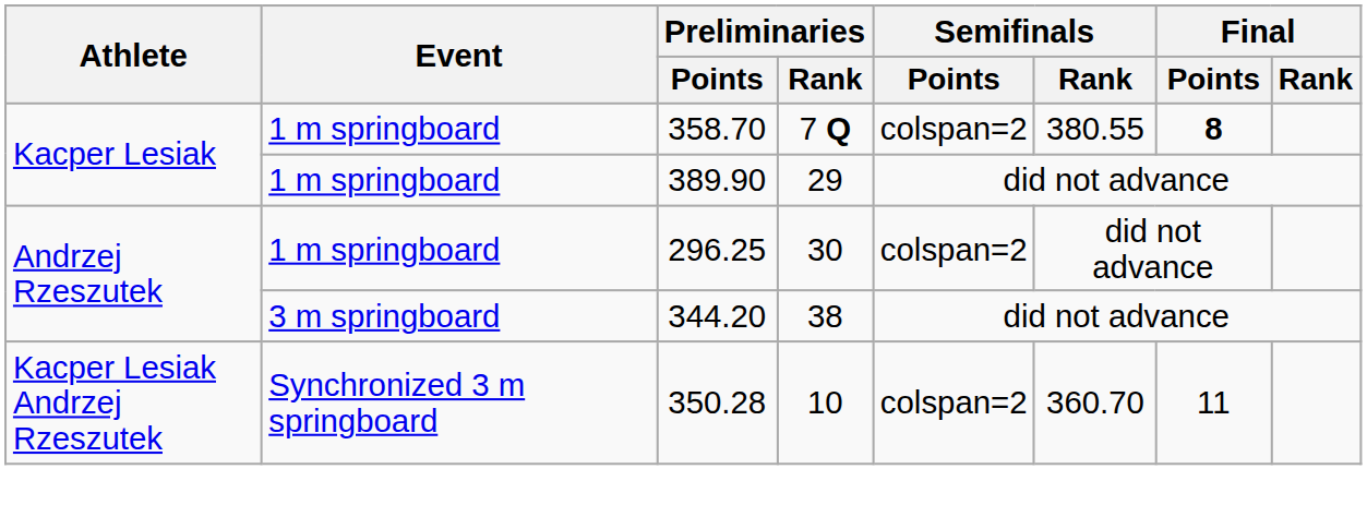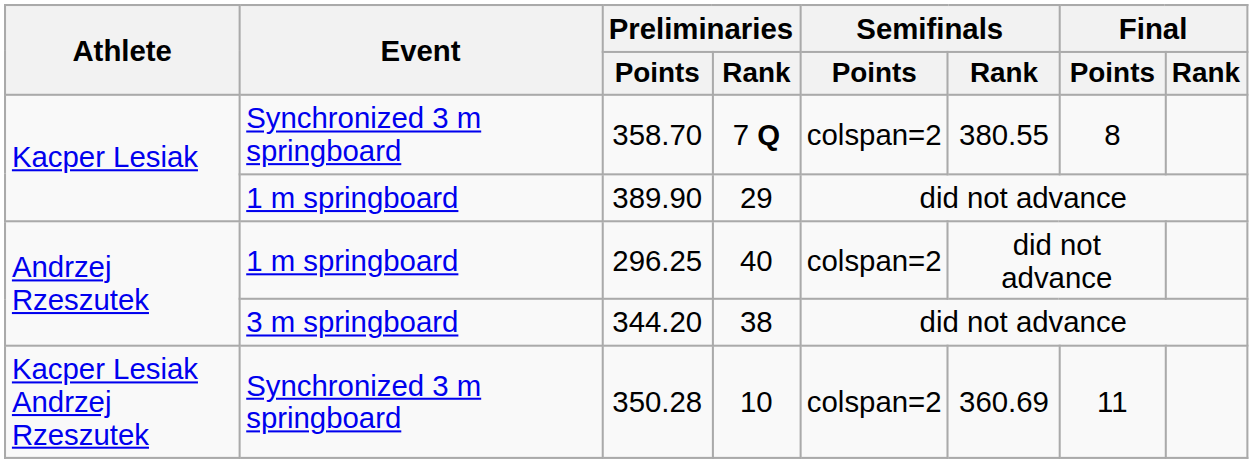358.70 | Event: 1 m springboard -> Synchronized 3 m springboard
358.70 | Final / Points: bold -> normal
296.25 | Preliminaries / Rank: 30 -> 40
350.28 | Semifinals / Rank: 360.70 -> 360.69
